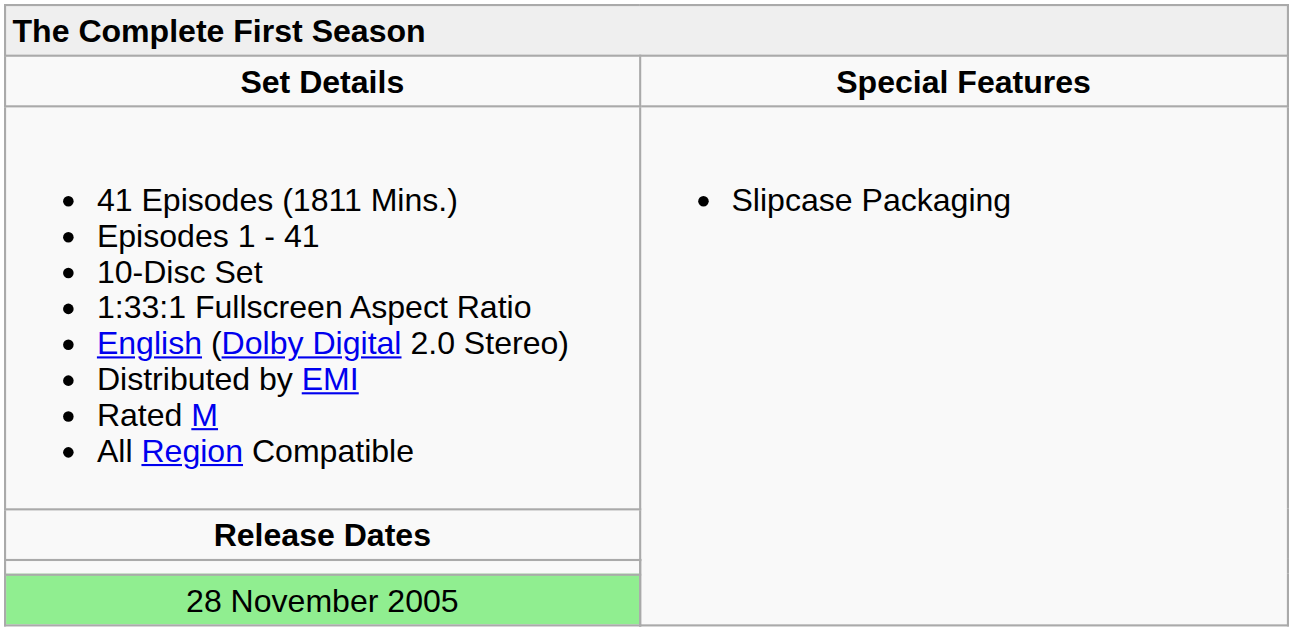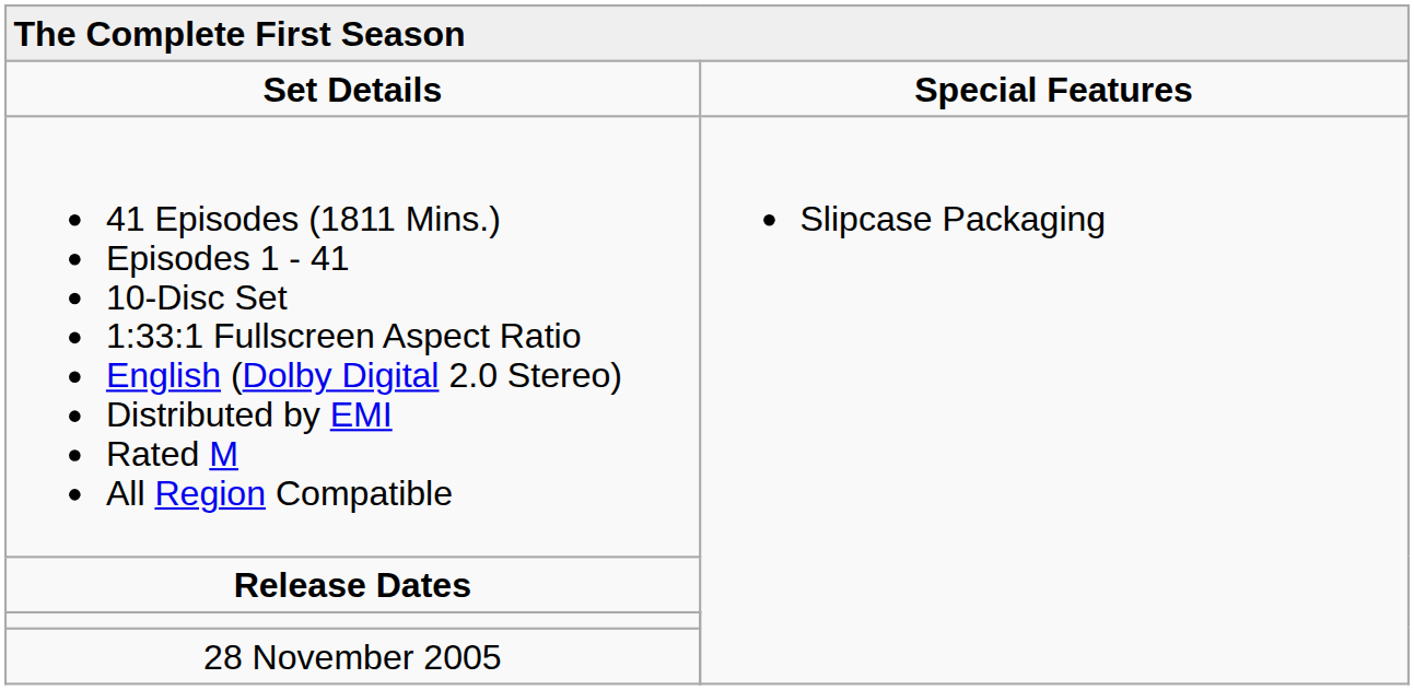28 November 2005 | column 1: lightgreen background -> no background
